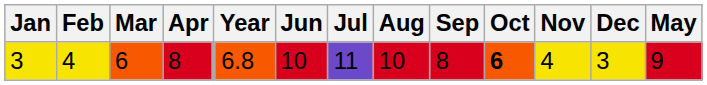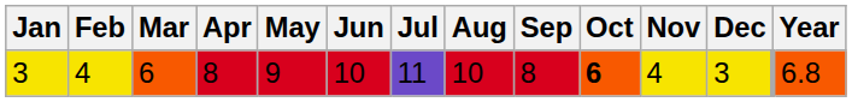columns swapped: May <-> Year
